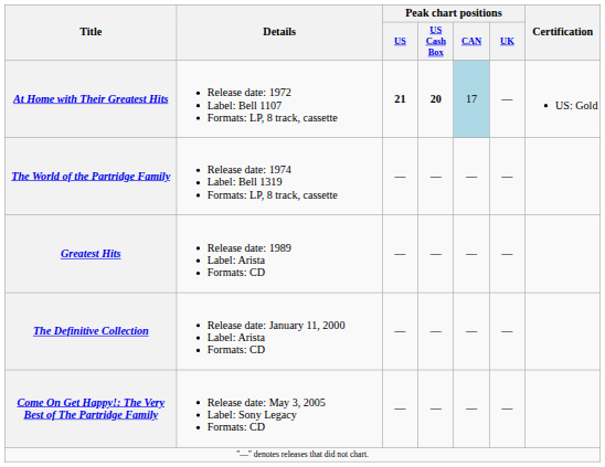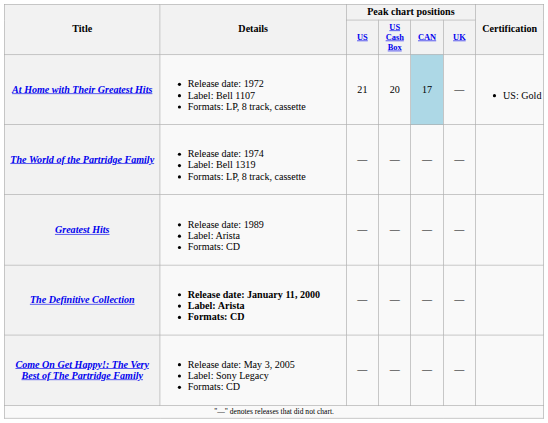At Home with Their Greatest Hits | Peak chart positions / US: bold -> normal
At Home with Their Greatest Hits | Peak chart positions / US Cash Box: bold -> normal
The Definitive Collection | Details: normal -> bold
